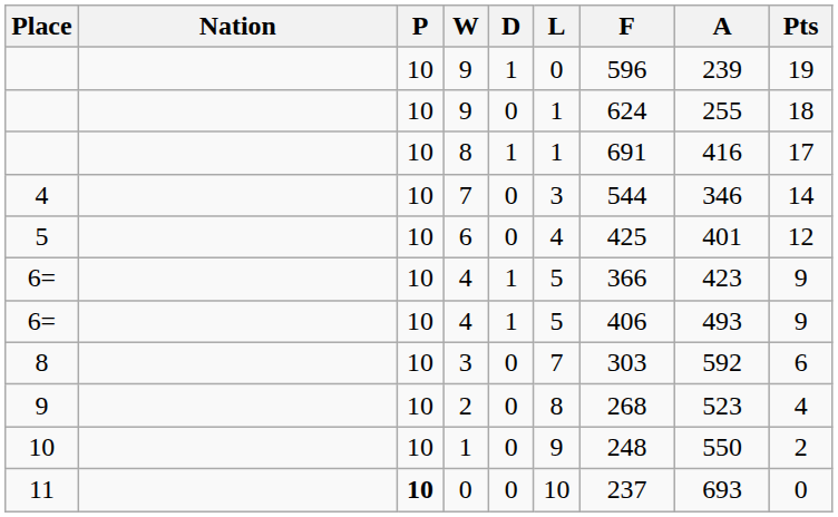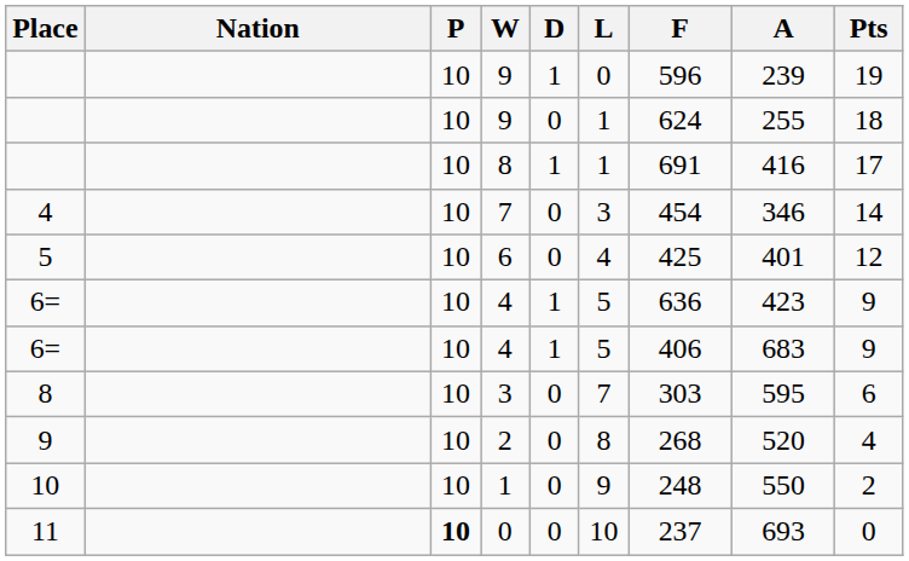row 5 | F: 544 -> 454
row 7 | F: 366 -> 636
row 8 | A: 493 -> 683
row 9 | A: 592 -> 595
row 10 | A: 523 -> 520
